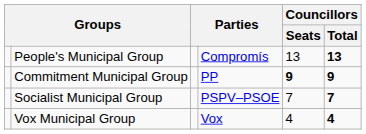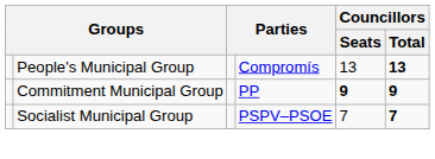- row: Vox Municipal Group | Vox | 4 | 4
